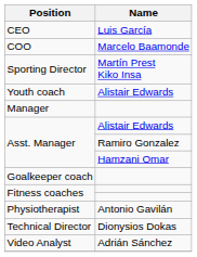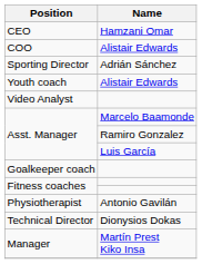row 2 | Name: Luis García -> Hamzani Omar
row 3 | Name: Marcelo Baamonde -> Alistair Edwards
row 4 | Name: Martín Prest Kiko Insa -> Adrián Sánchez
row 6 | Position: Manager -> Video Analyst
row 7 | Name: Alistair Edwards -> Marcelo Baamonde
row 9 | Name: Hamzani Omar -> Luis García
row 15 | Position: Video Analyst -> Manager
row 15 | Name: Adrián Sánchez -> Martín Prest Kiko Insa
